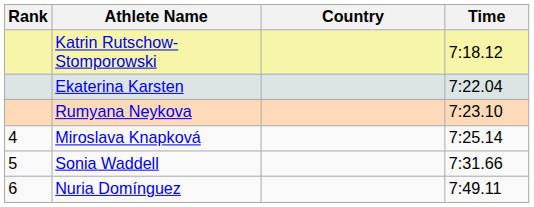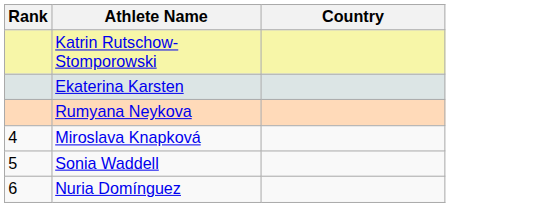- column: Time | 7:18.12 | 7:22.04 | 7:23.10 | 7:25.14 | 7:31.66 | 7:49.11
